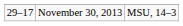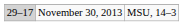November 30, 2013 | column 1: no background -> lightgrey background
